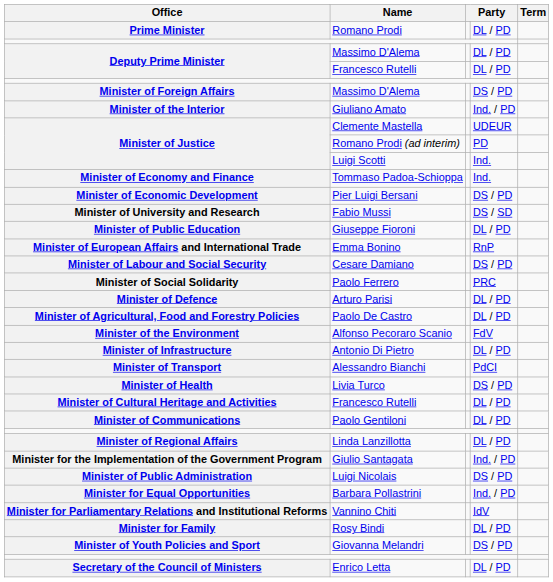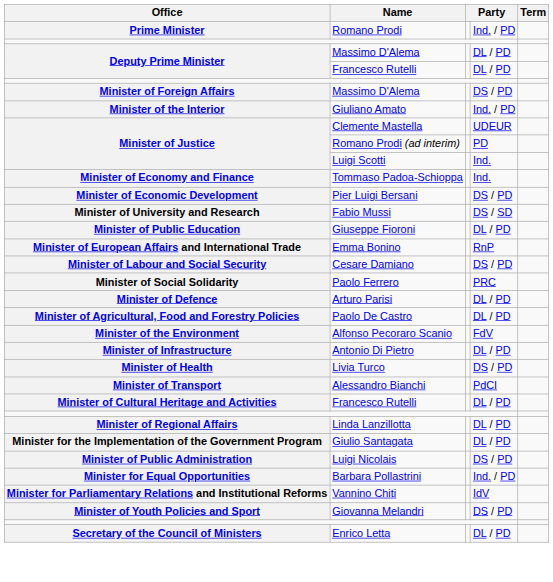Romano Prodi | column 4: DL / PD -> Ind. / PD
rows swapped: Alessandro Bianchi <-> Livia Turco
- row: Minister of Communications | Paolo Gentiloni | DL / PD
Giulio Santagata | column 4: Ind. / PD -> DL / PD
- row: Minister for Family | Rosy Bindi | DL / PD
